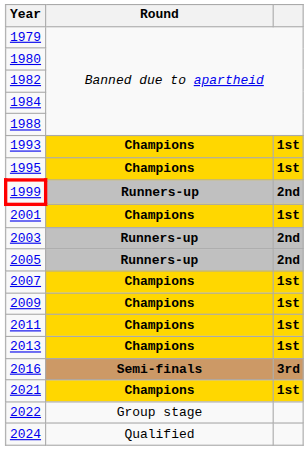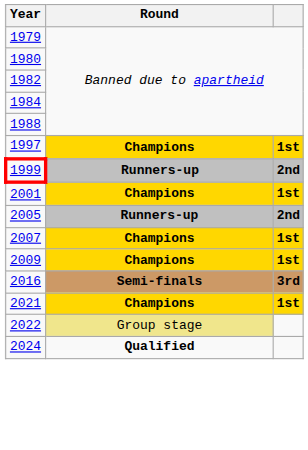- row: 1993 | Champions | 1st
- row: 1995 | Champions | 1st
+ row: 1997 | Champions | 1st
- row: 2003 | Runners-up | 2nd
- row: 2011 | Champions | 1st
- row: 2013 | Champions | 1st
2022 | Round: no background -> khaki background
2024 | Round: normal -> bold
